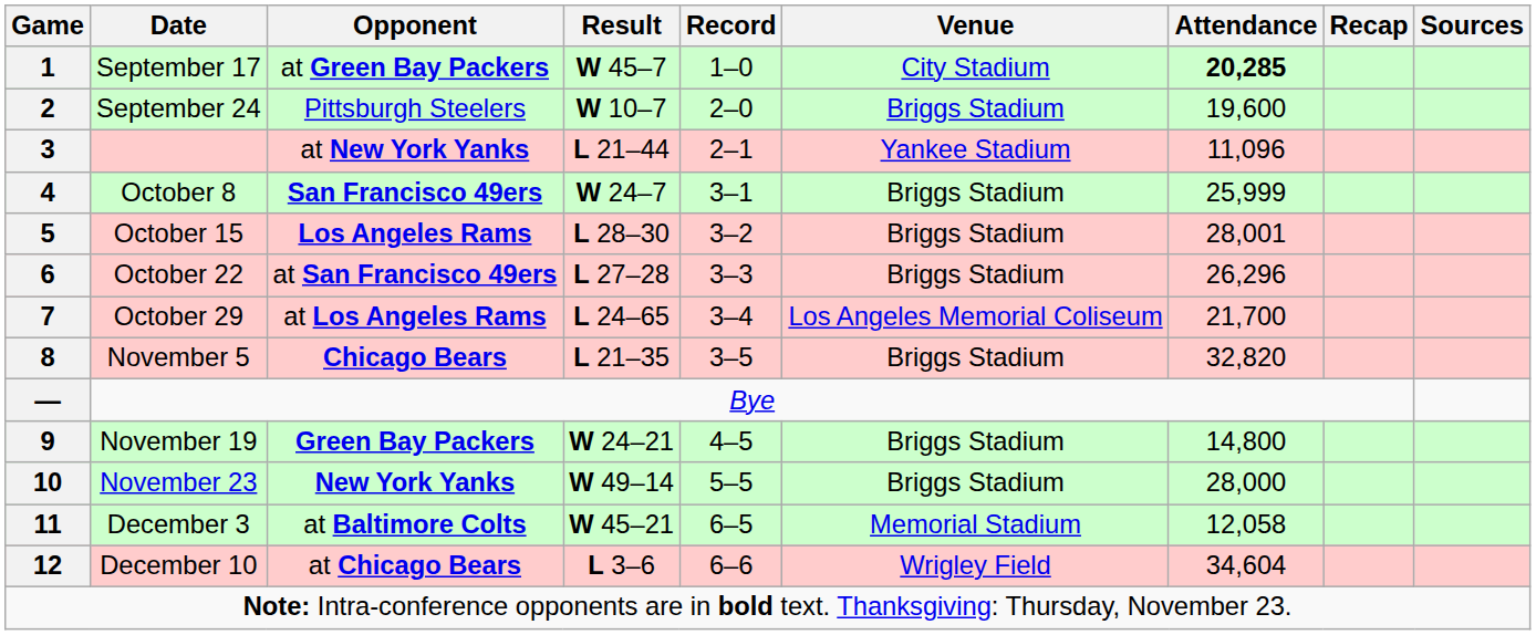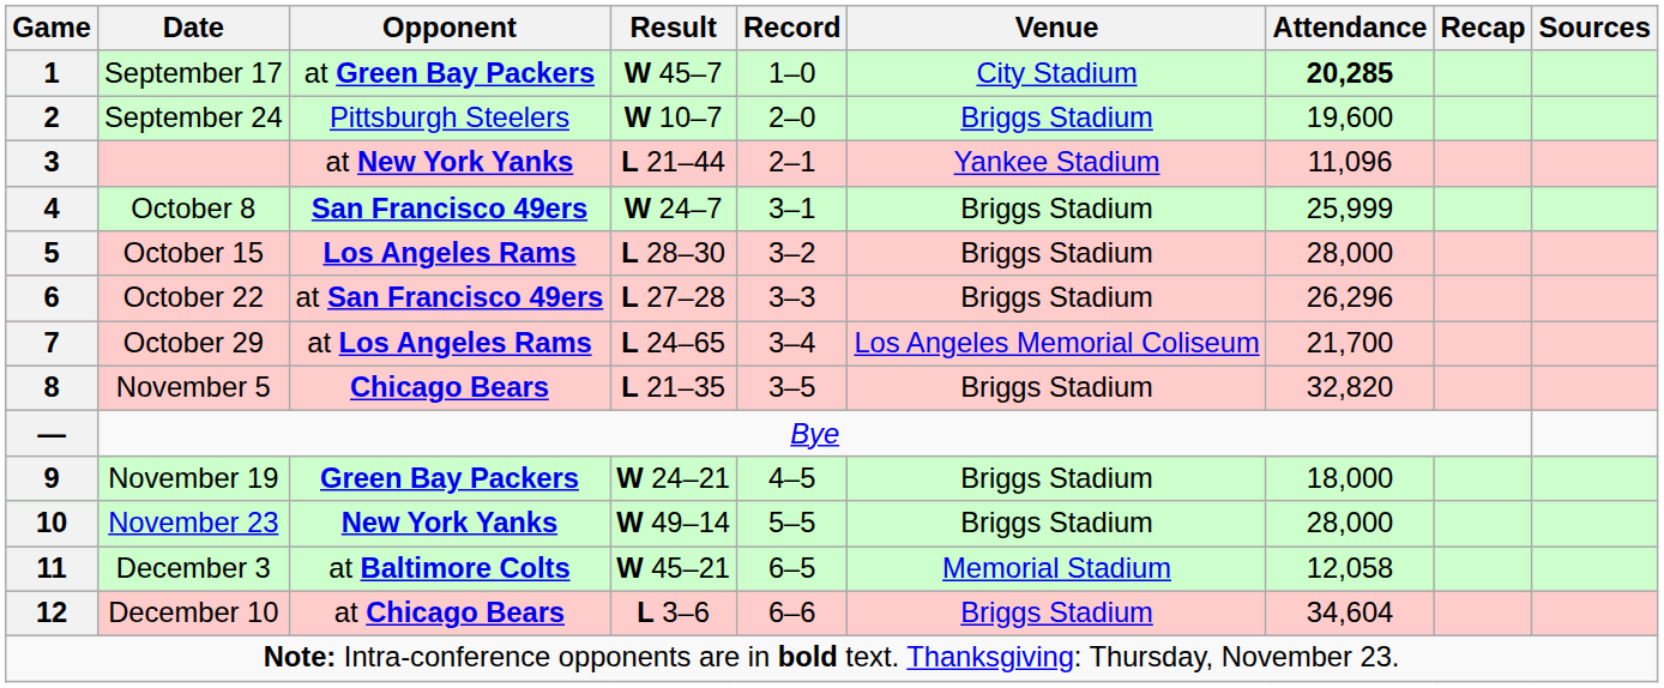5 | Attendance: 28,001 -> 28,000
9 | Attendance: 14,800 -> 18,000
12 | Venue: Wrigley Field -> Briggs Stadium
